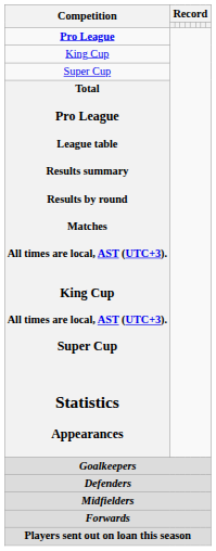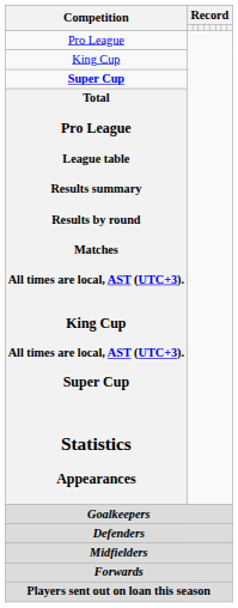Pro League | Competition: bold -> normal
Super Cup | Competition: normal -> bold
